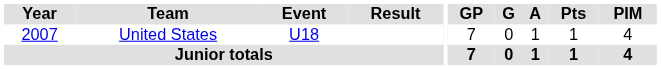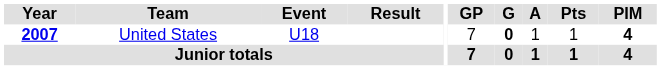United States | Year: normal -> bold
United States | G: normal -> bold
United States | PIM: normal -> bold
